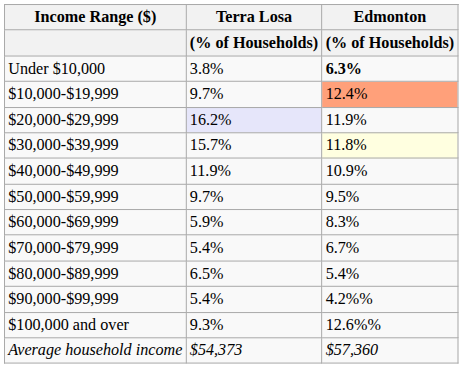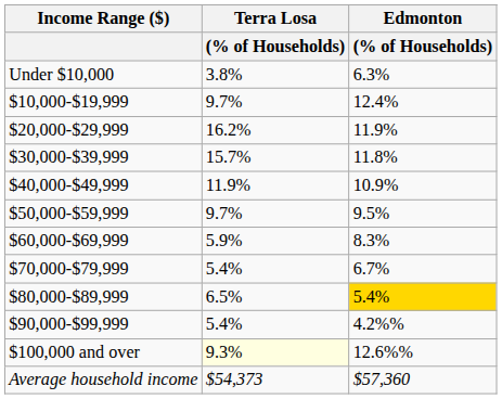Under $10,000 | Edmonton / (% of Households): bold -> normal
$10,000-$19,999 | Edmonton / (% of Households): lightsalmon background -> no background
$20,000-$29,999 | Terra Losa / (% of Households): lavender background -> no background
$30,000-$39,999 | Edmonton / (% of Households): lightyellow background -> no background
$80,000-$89,999 | Edmonton / (% of Households): no background -> gold background
$100,000 and over | Terra Losa / (% of Households): no background -> lightyellow background
